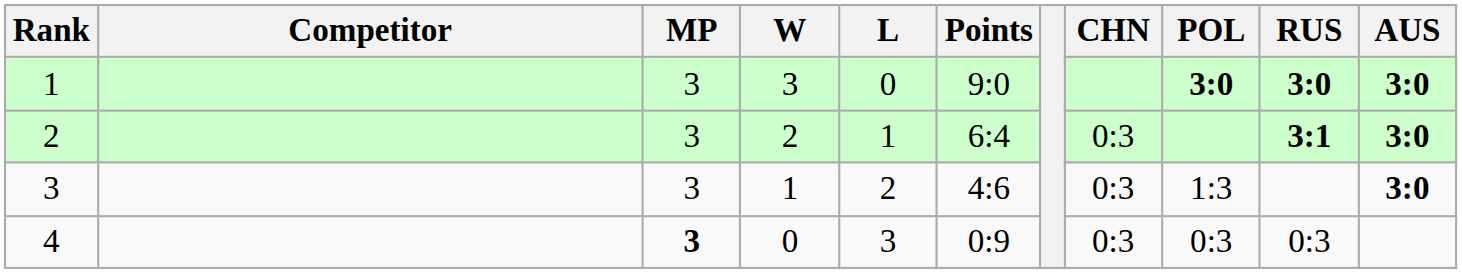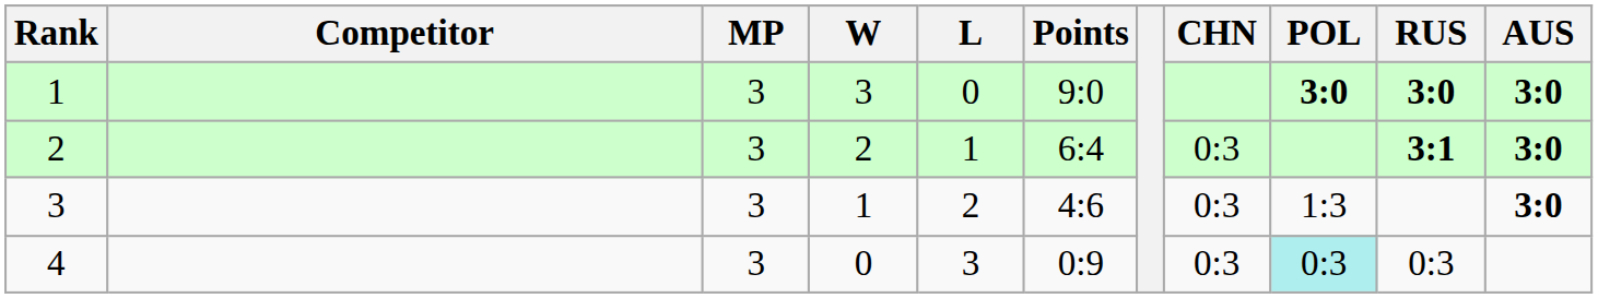4 | MP: bold -> normal
4 | POL: no background -> paleturquoise background
